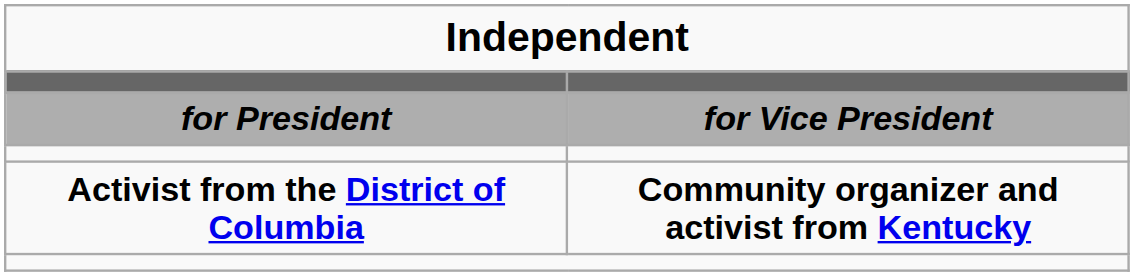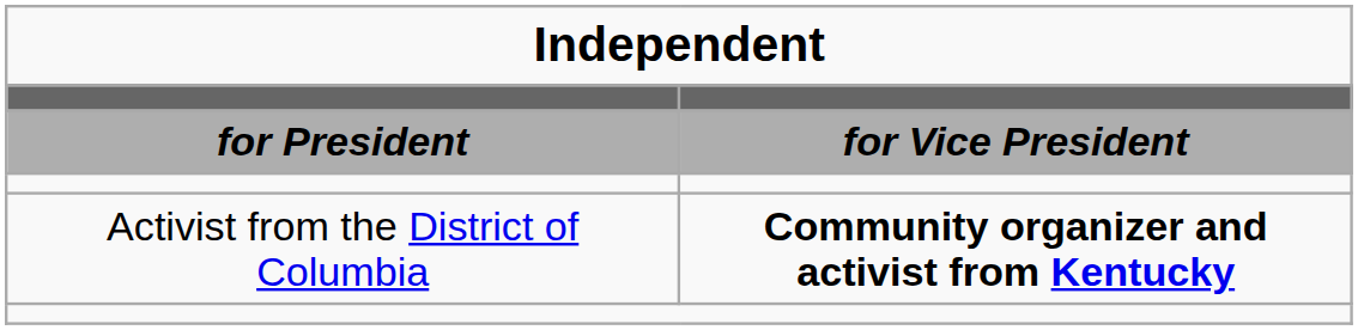row 5 | column 1: bold -> normal
